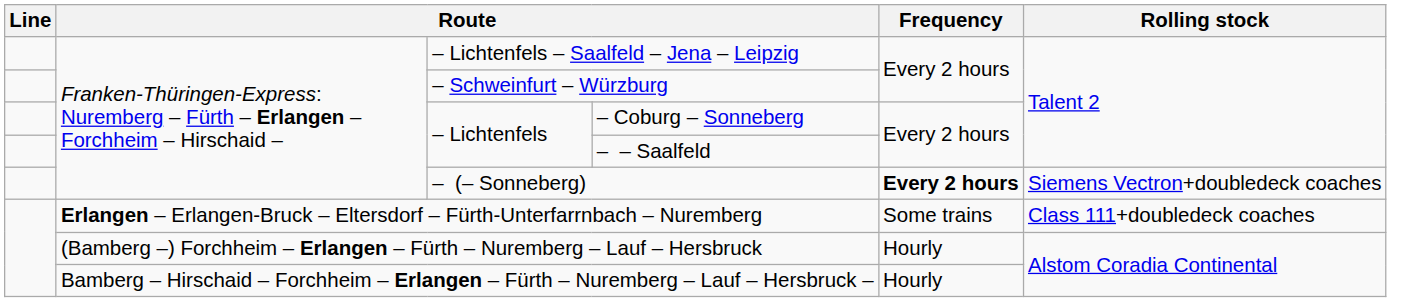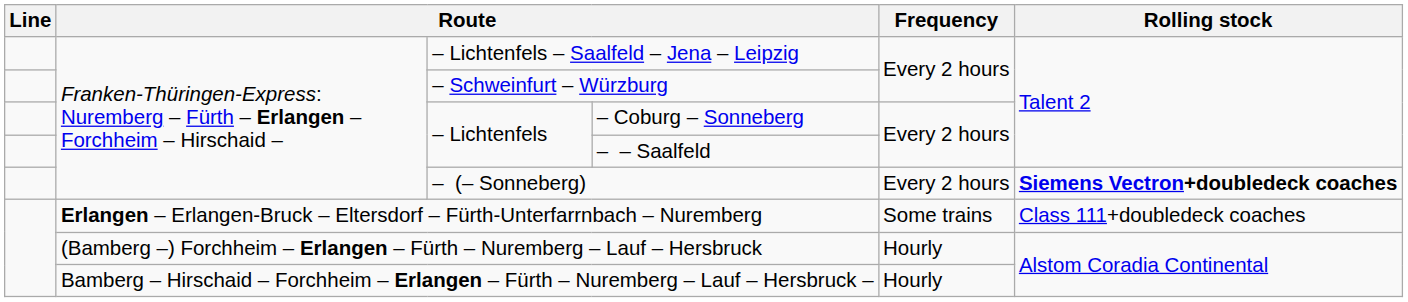– (– Sonneberg) | Frequency: bold -> normal
– (– Sonneberg) | Rolling stock: normal -> bold
